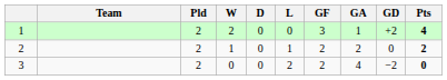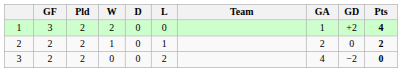columns swapped: Team <-> GF
